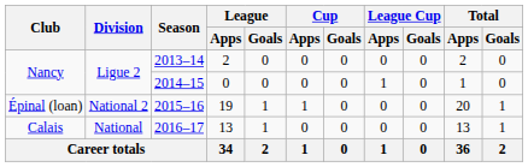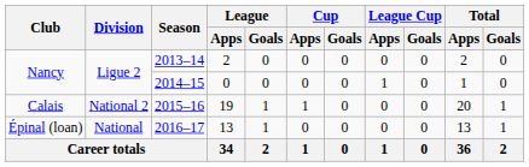2015–16 | Club: Épinal (loan) -> Calais
2016–17 | Club: Calais -> Épinal (loan)
